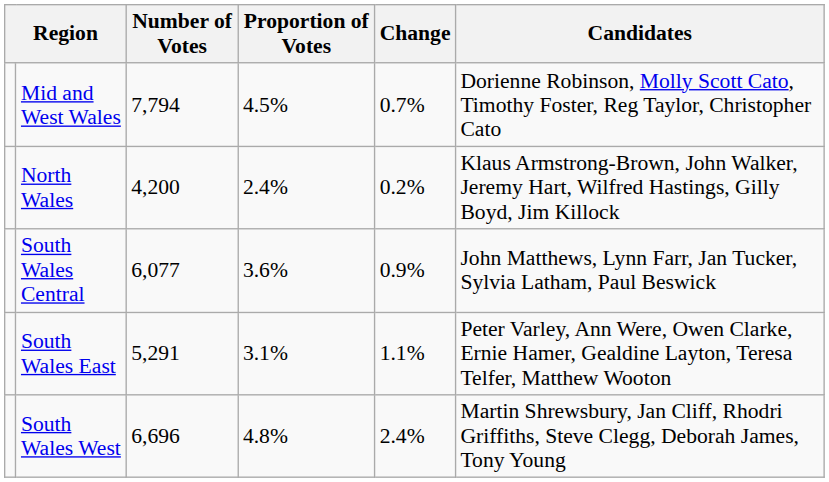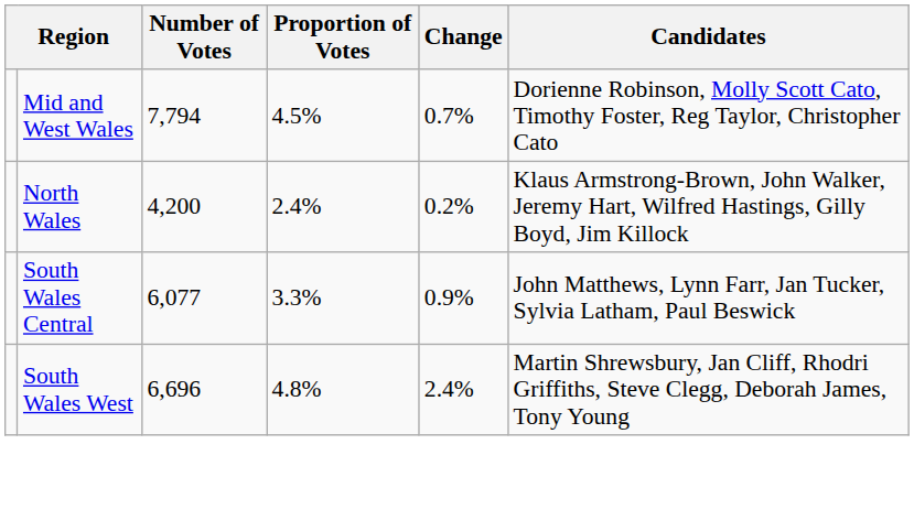South Wales Central | Proportion of Votes: 3.6% -> 3.3%
- row: South Wales East | 5,291 | 3.1% | 1.1% | Peter Varley, Ann Were, Owen Clarke, Ernie Hamer, Gealdine Layton, Teresa Telfer, Matthew Wooton
